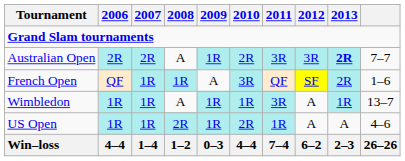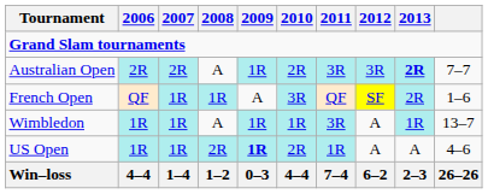US Open | 2009: normal -> bold
